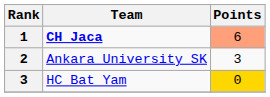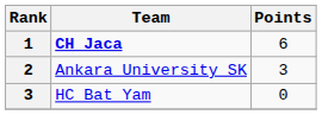CH Jaca | Points: lightsalmon background -> no background
HC Bat Yam | Points: gold background -> no background
